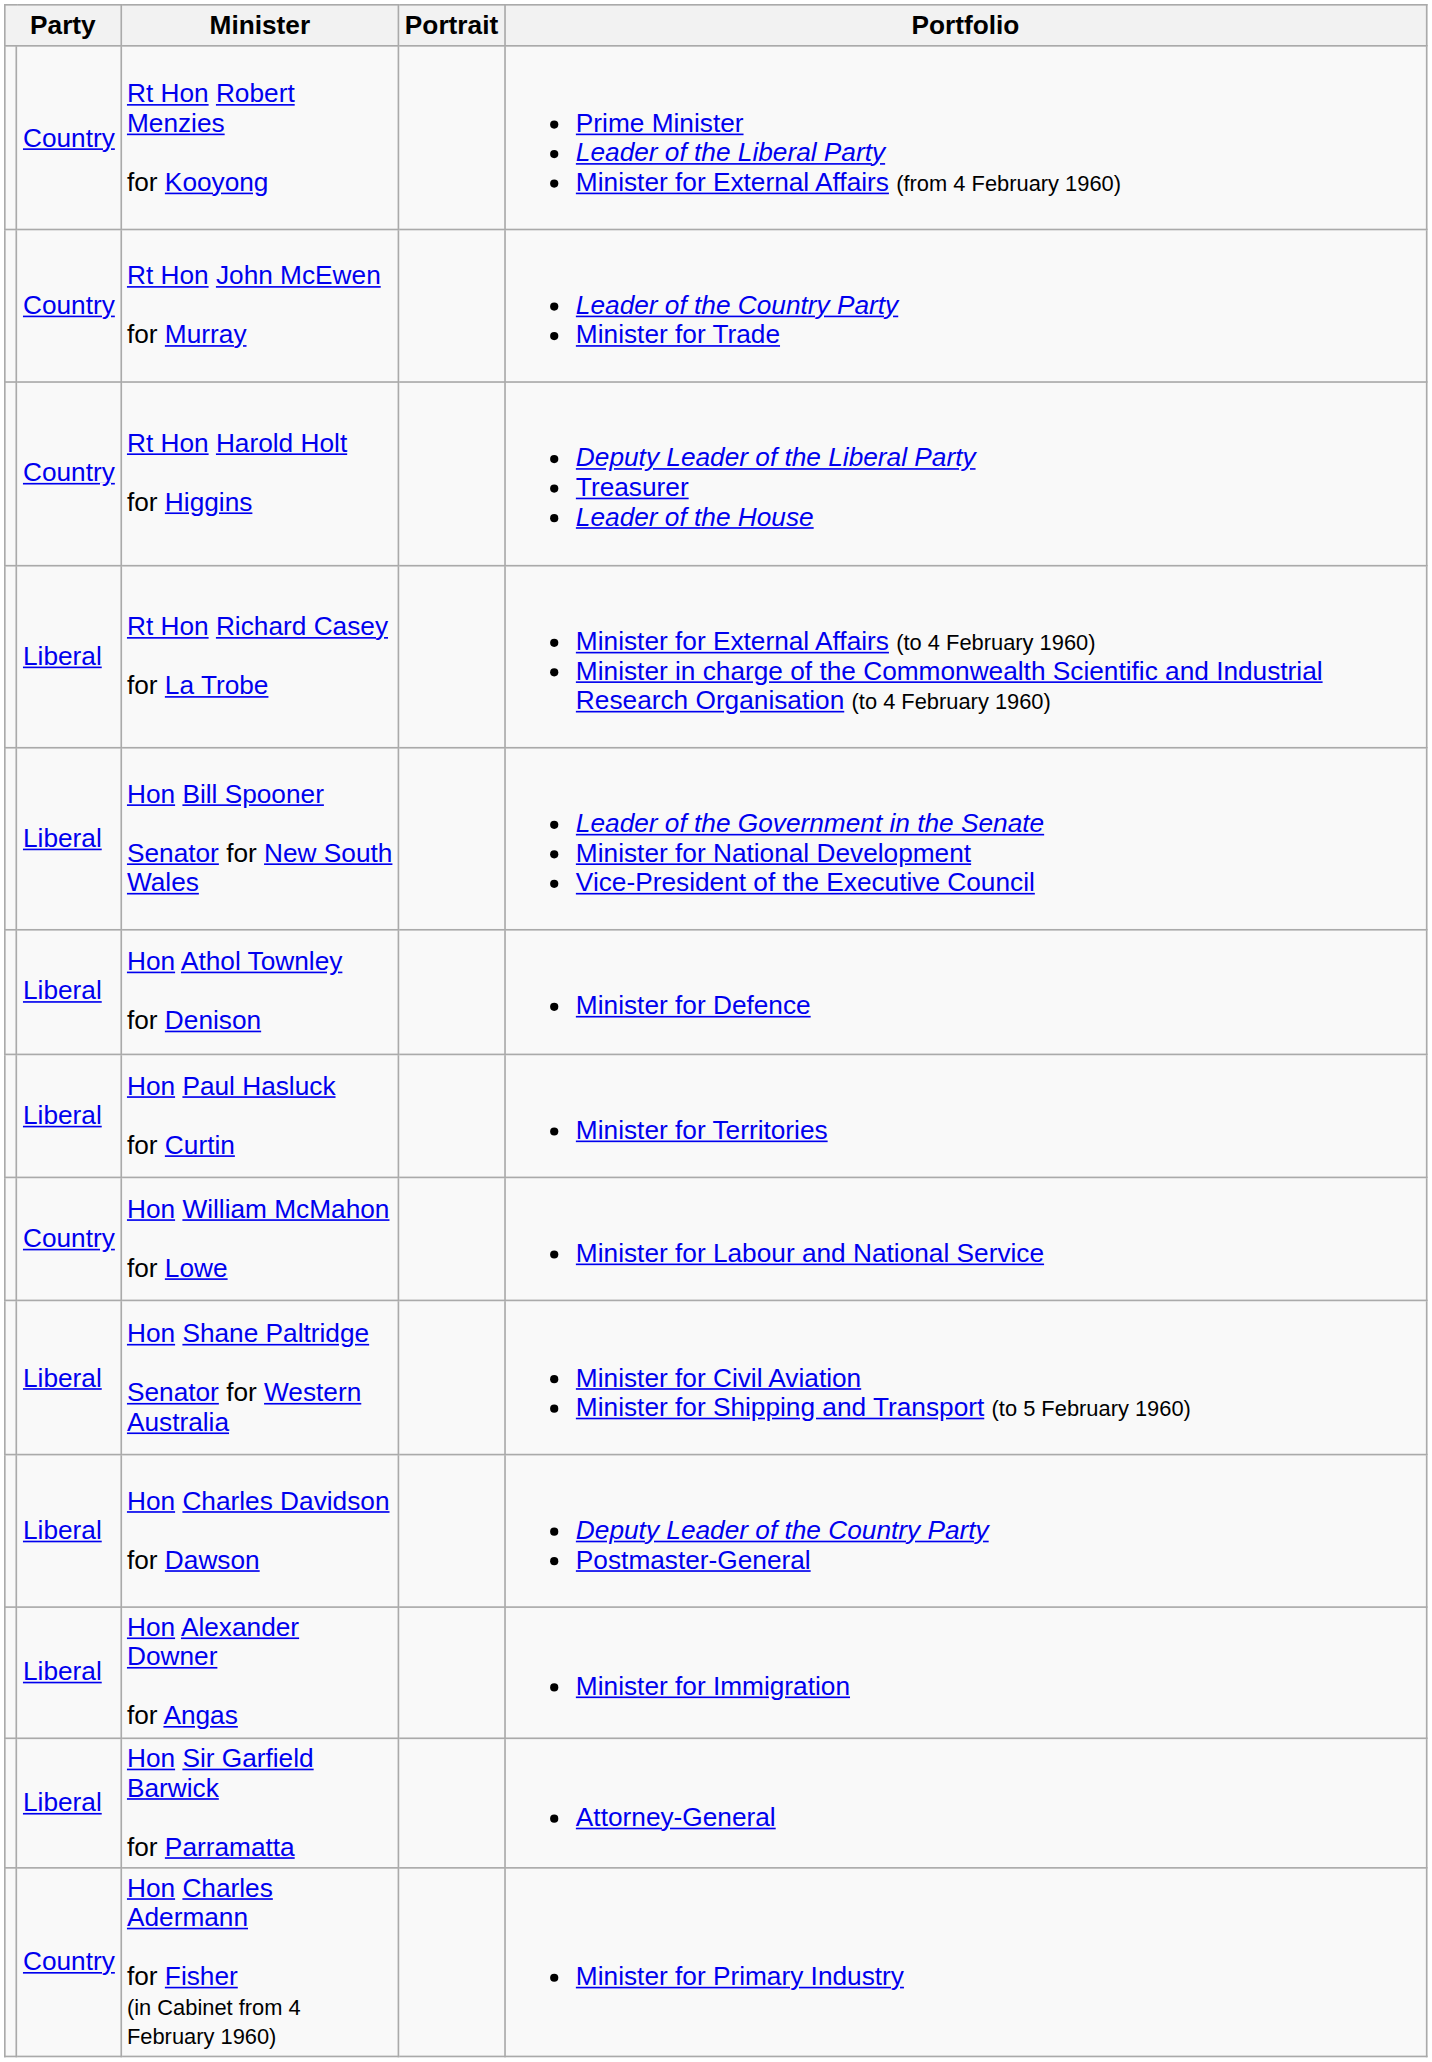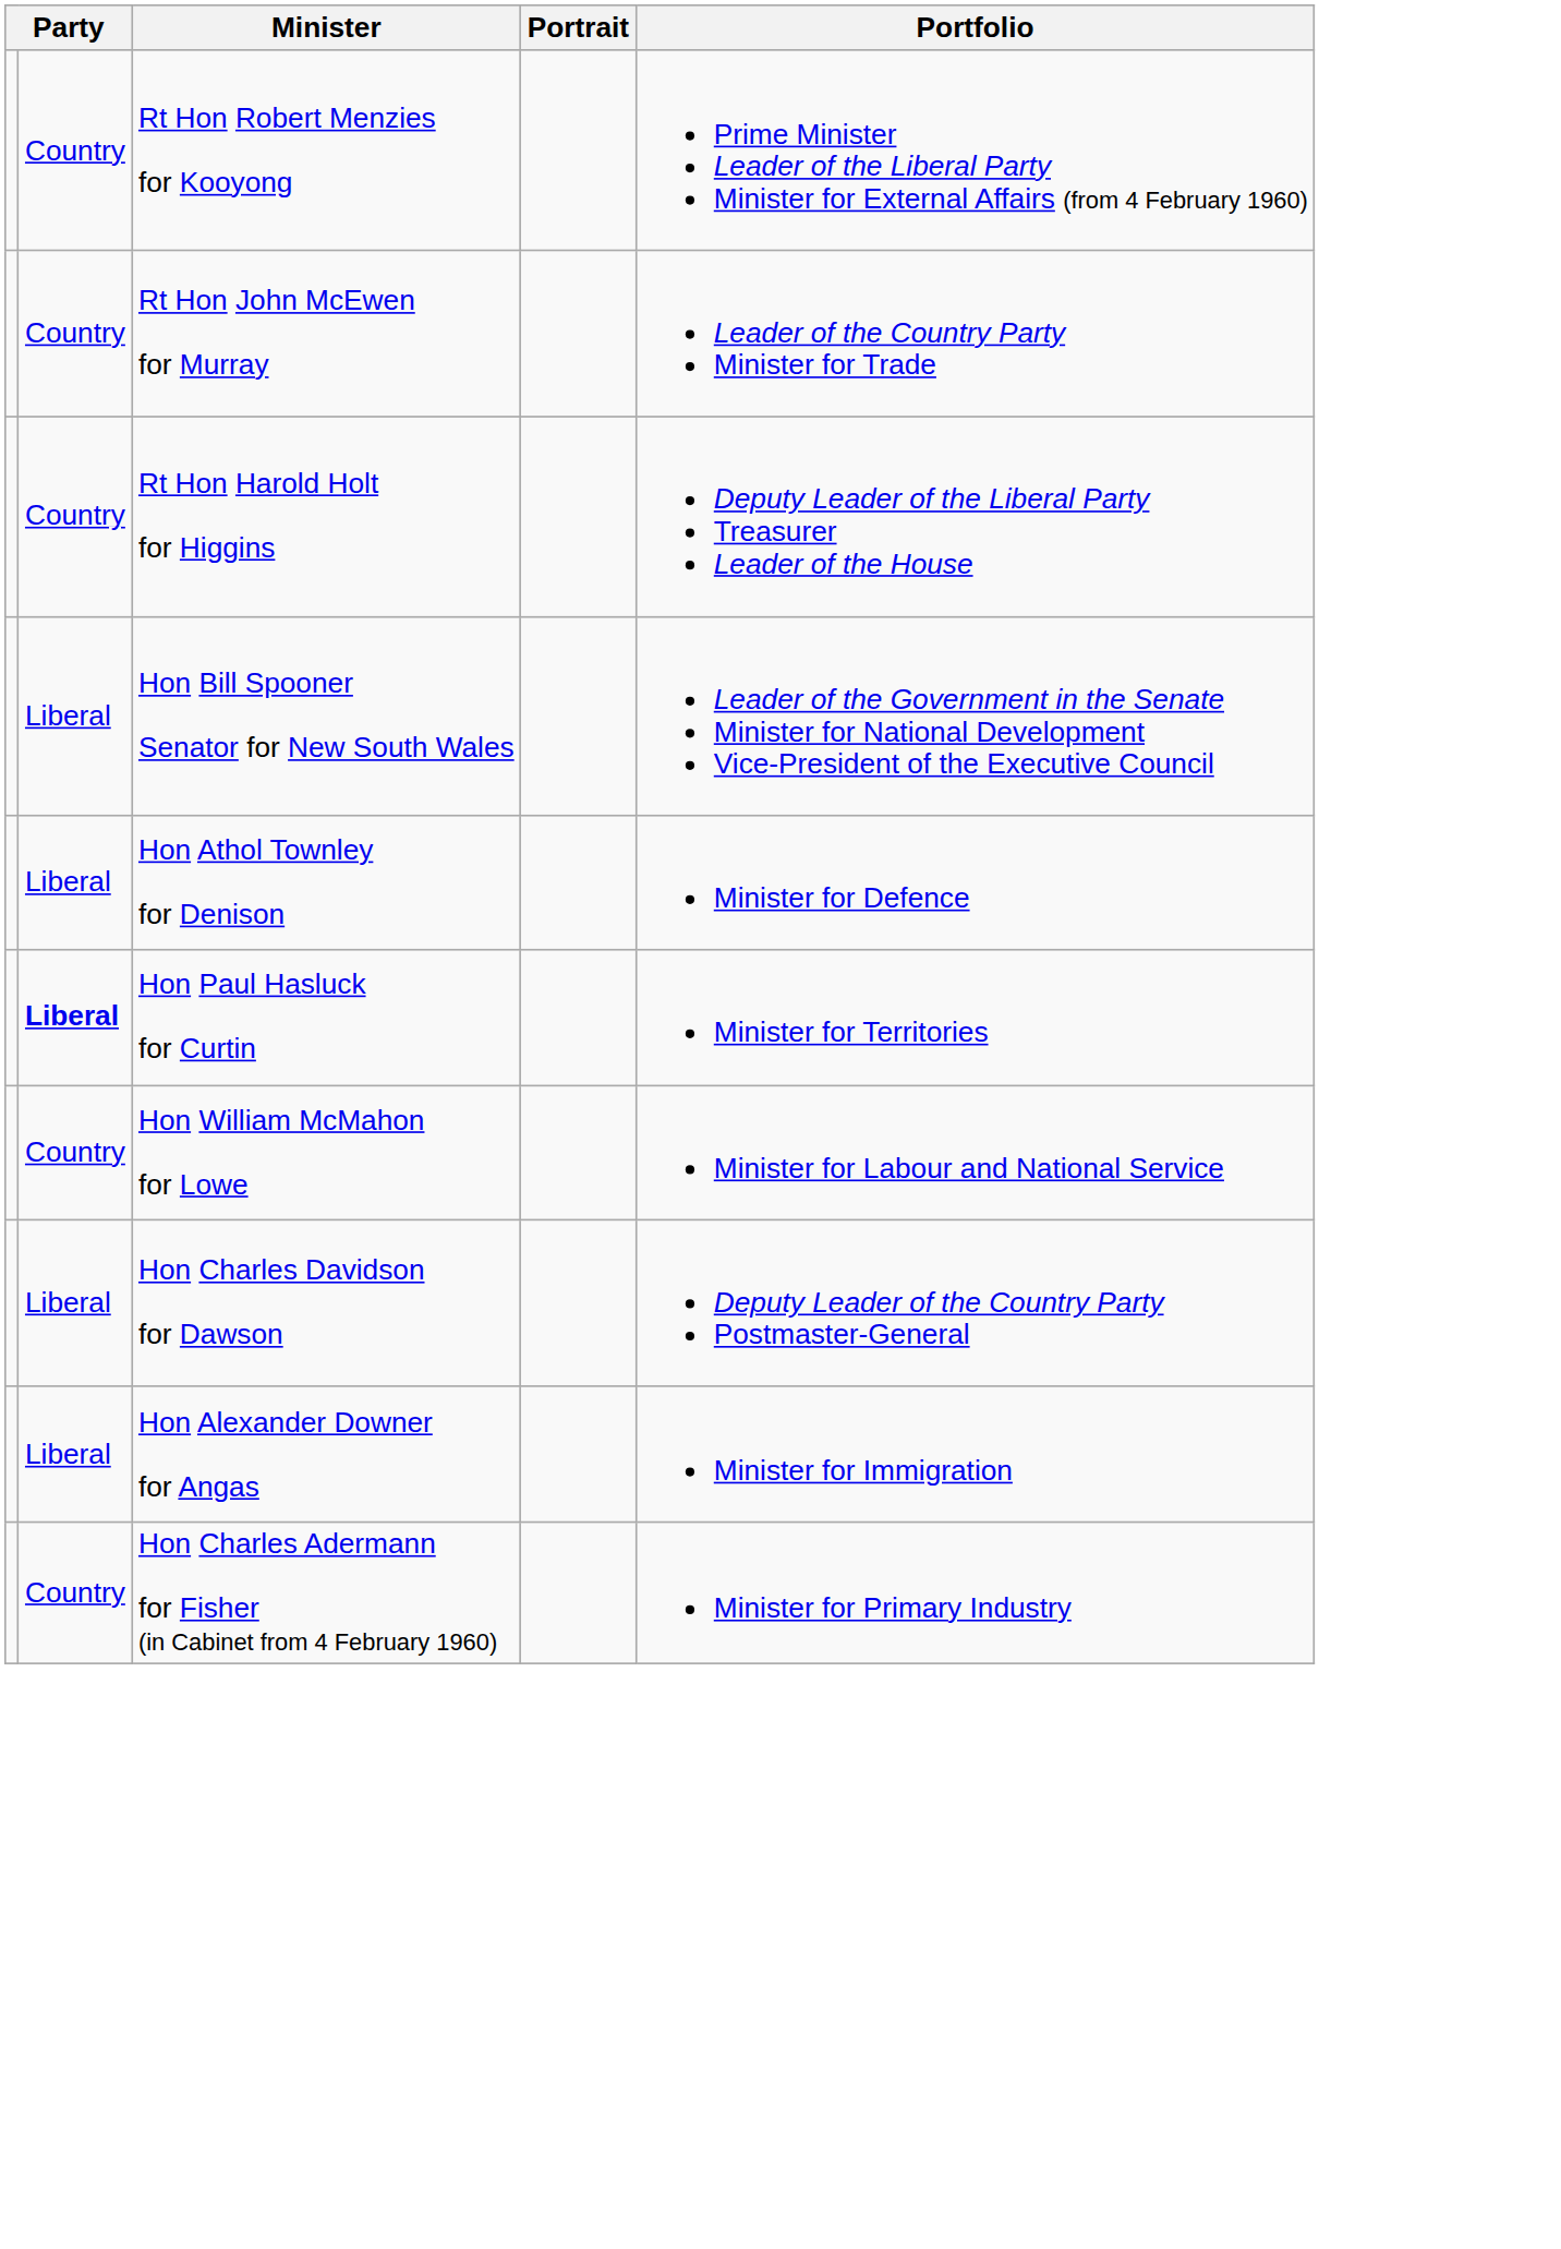- row: Liberal | Rt Hon Richard Casey for La Trobe | Minister for External Affairs (to 4 February 1960) Minister in charge of the Commonwealth Scientific and Industrial Research Organisation (to 4 February 1960)
Hon Paul Hasluck for Curtin | column 2: normal -> bold
- row: Liberal | Hon Shane Paltridge Senator for Western Australia | Minister for Civil Aviation Minister for Shipping and Transport (to 5 February 1960)
- row: Liberal | Hon Sir Garfield Barwick for Parramatta | Attorney-General
